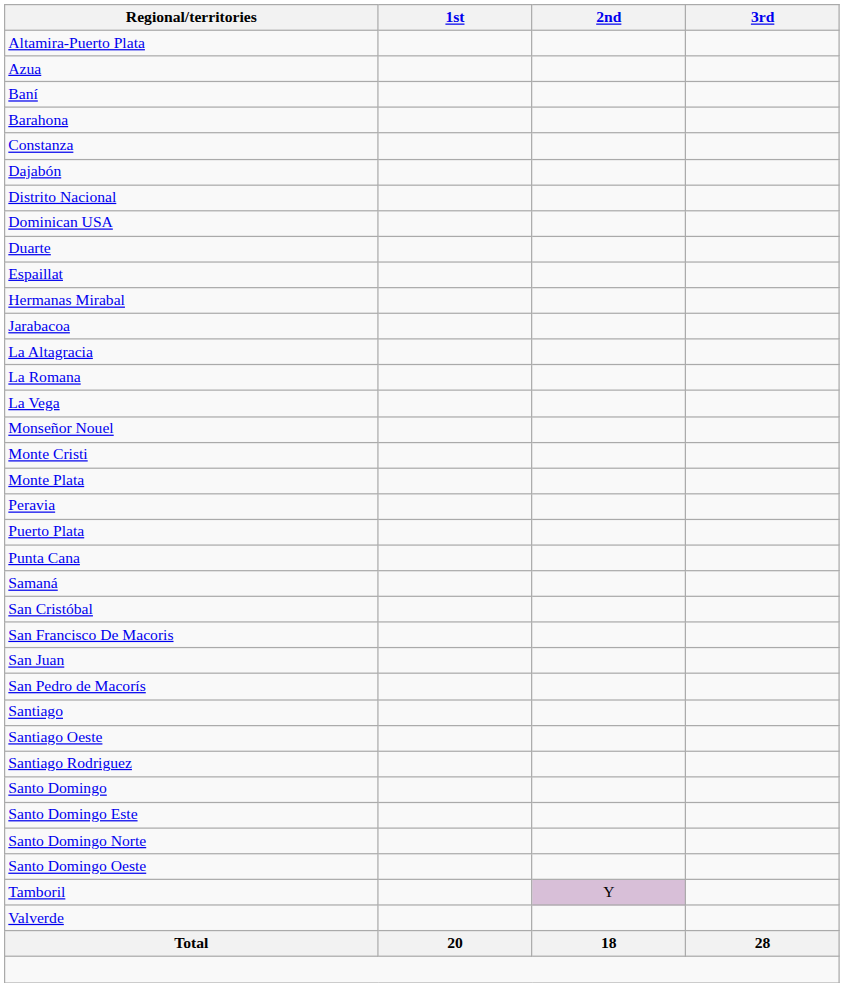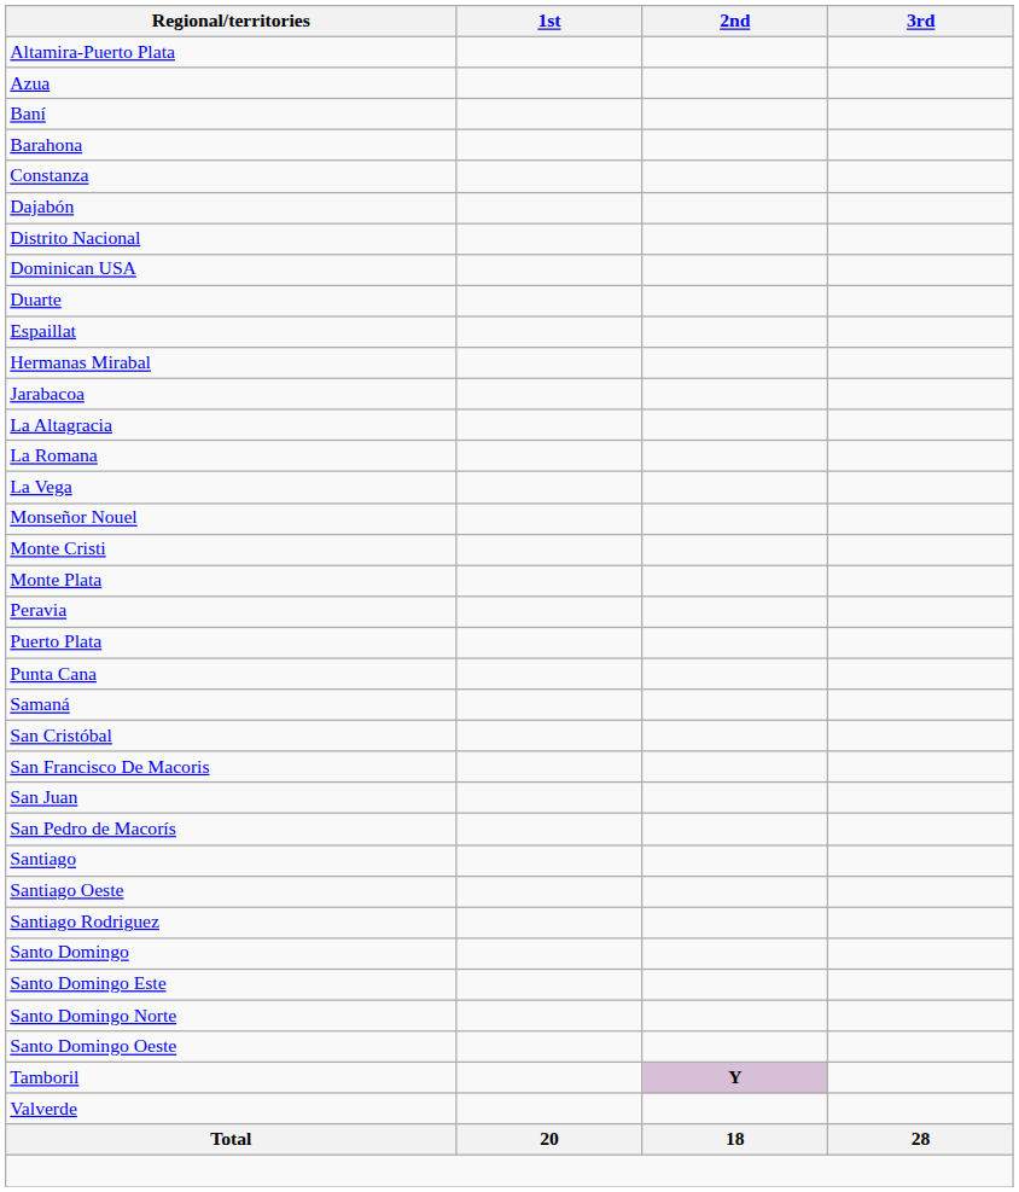Tamboril | 2nd: normal -> bold
